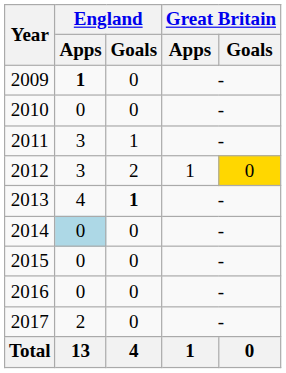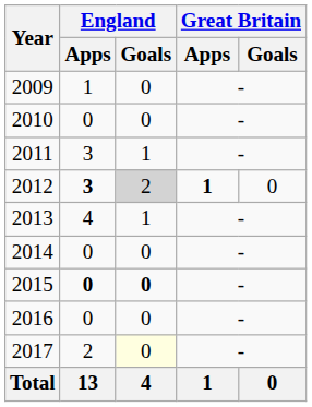2009 | England / Apps: bold -> normal
2012 | England / Apps: normal -> bold
2012 | England / Goals: no background -> lightgrey background
2012 | Great Britain / Apps: normal -> bold
2012 | Great Britain / Goals: gold background -> no background
2013 | England / Goals: bold -> normal
2014 | England / Apps: lightblue background -> no background
2015 | England / Apps: normal -> bold
2015 | England / Goals: normal -> bold
2017 | England / Goals: no background -> lightyellow background
